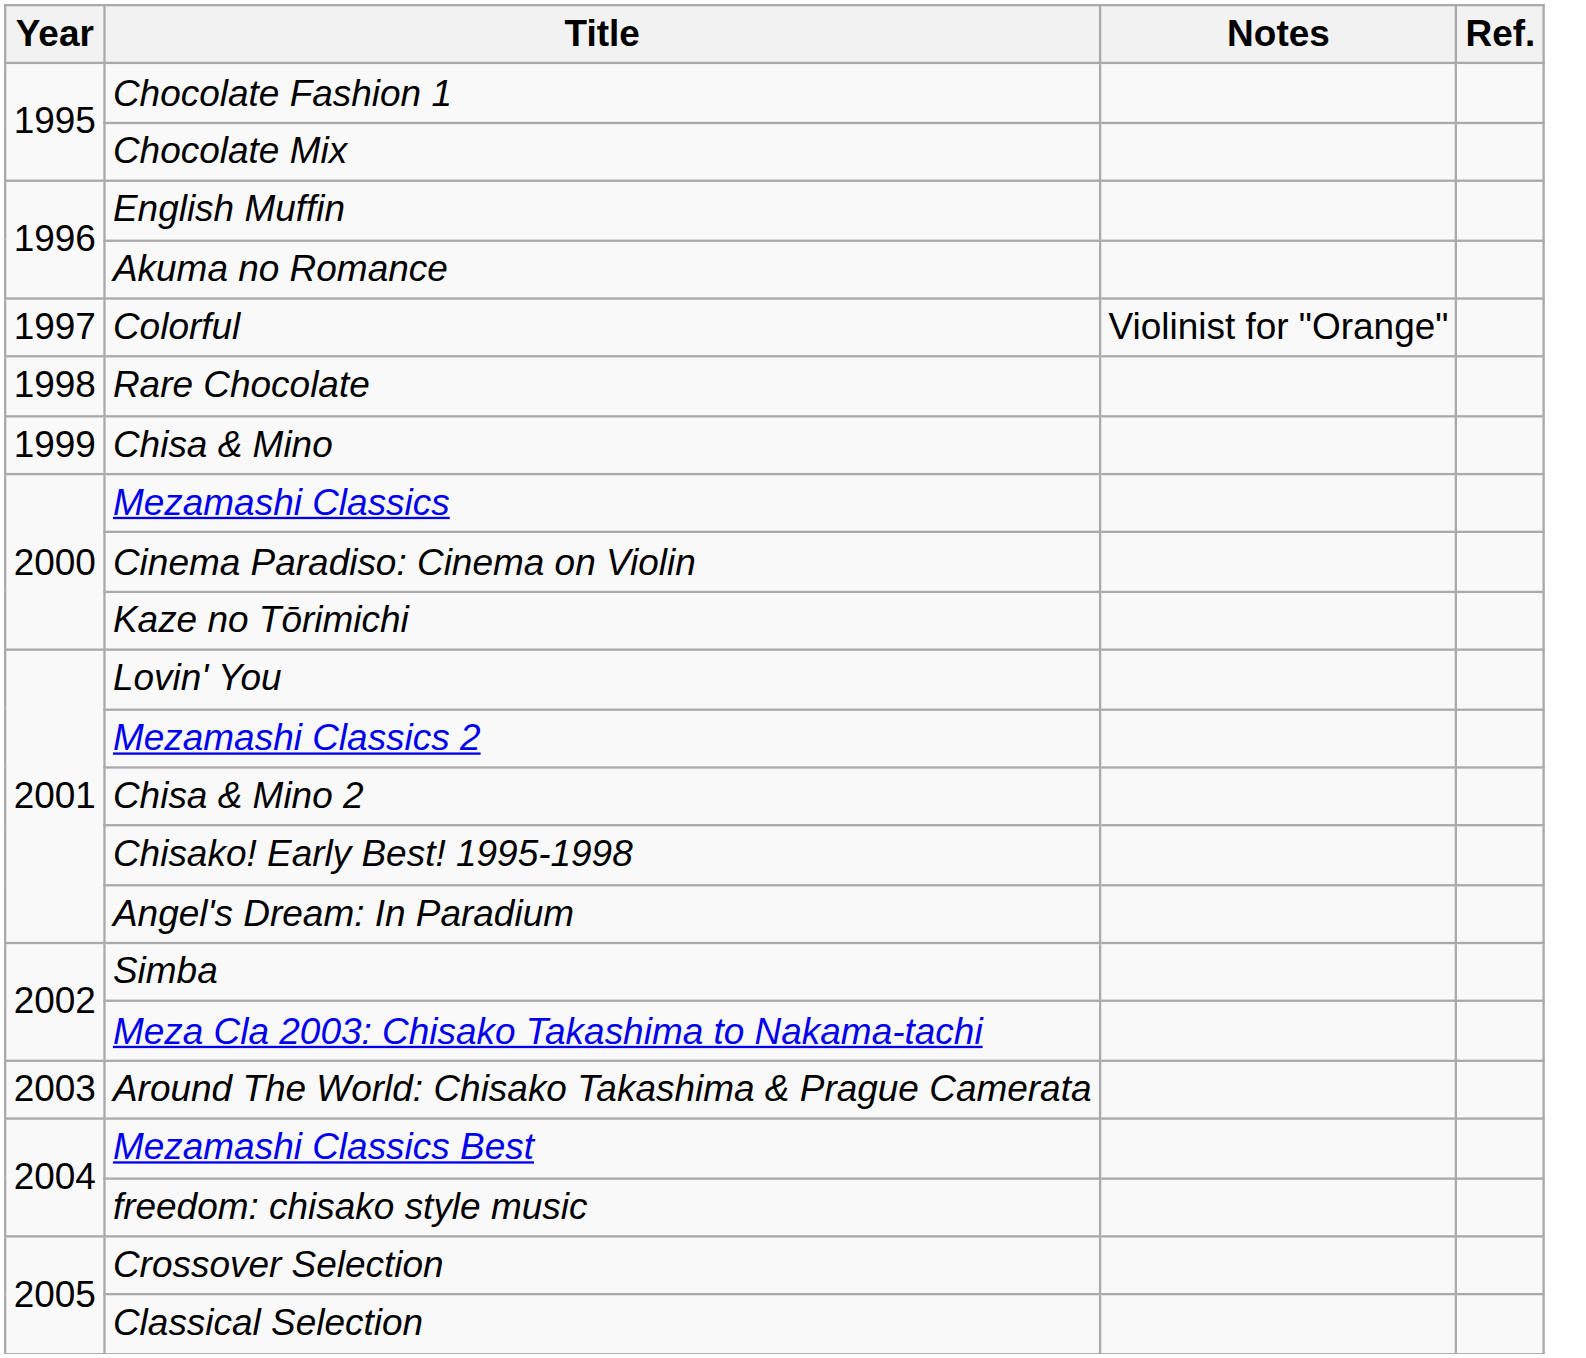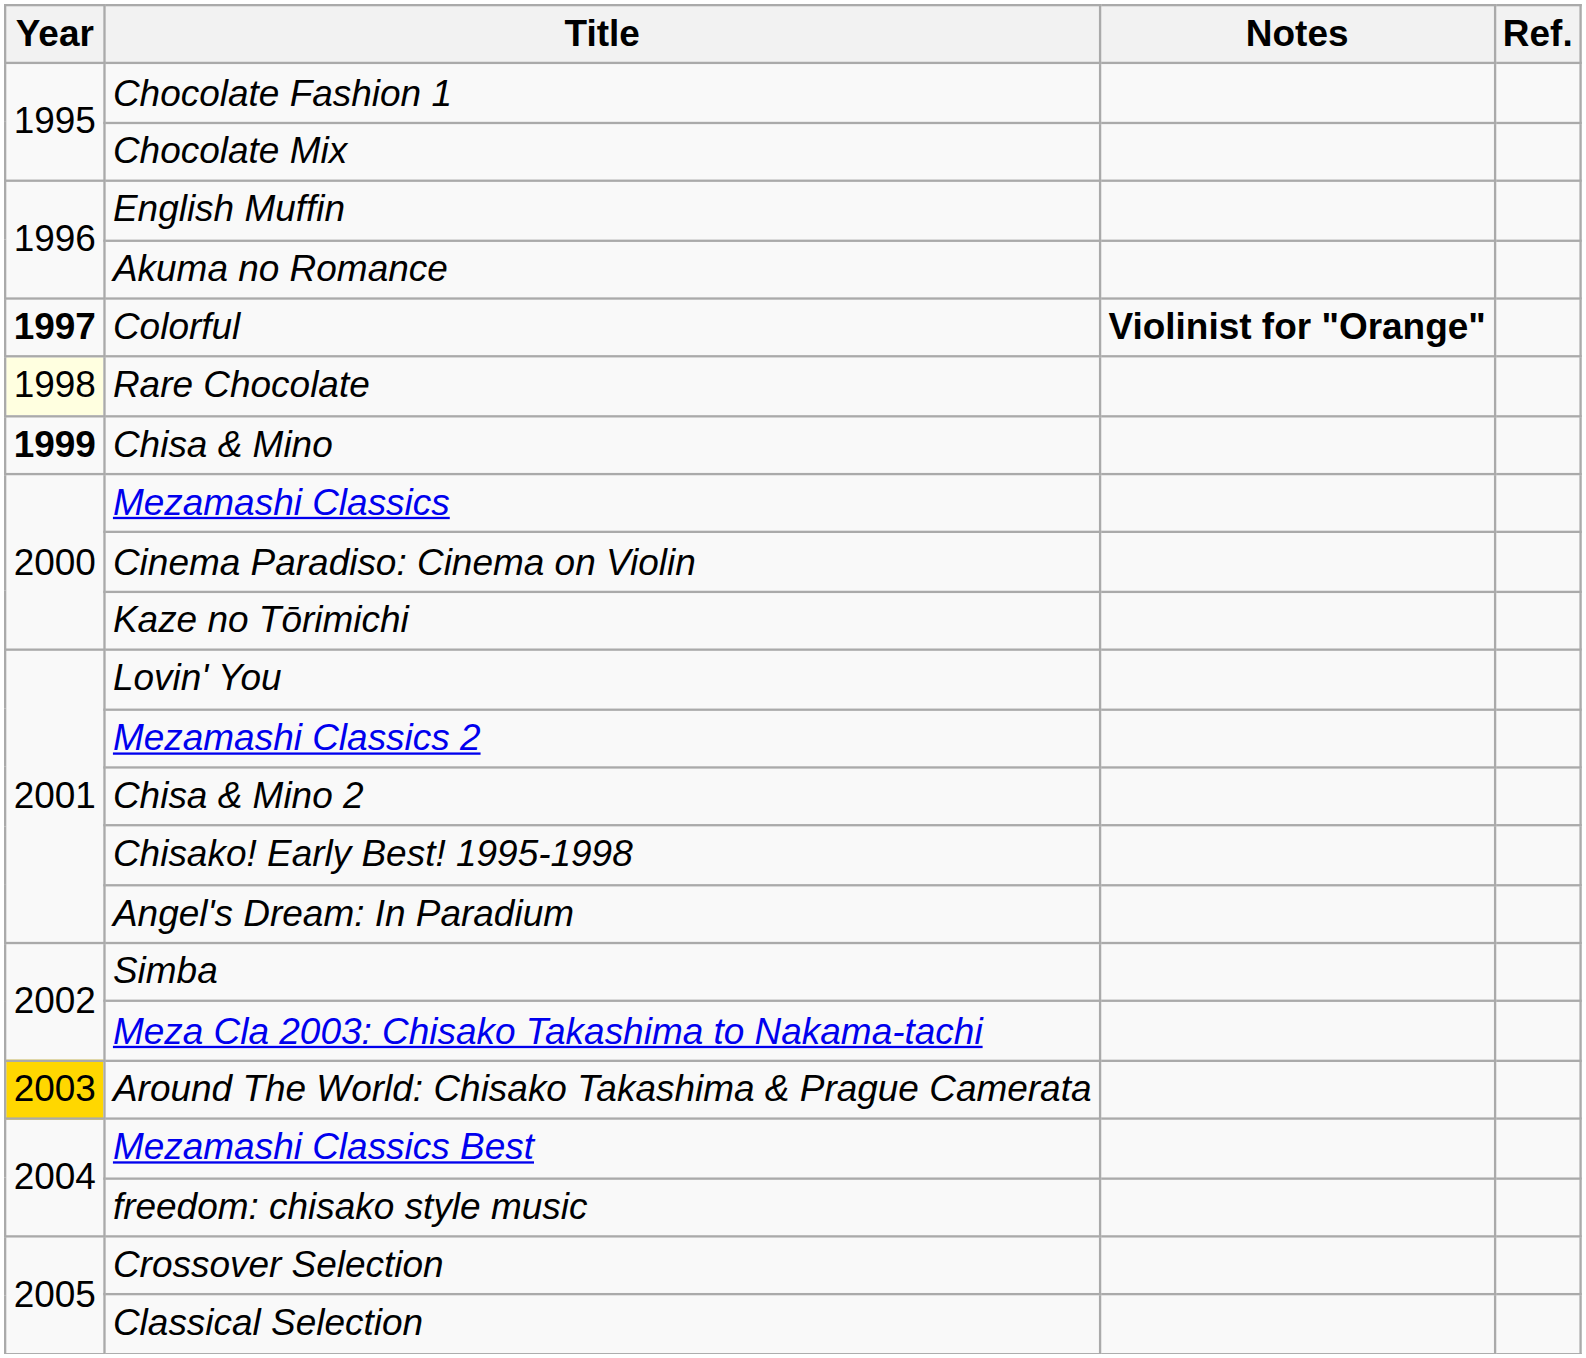Colorful | Year: normal -> bold
Colorful | Notes: normal -> bold
Rare Chocolate | Year: no background -> lightyellow background
Chisa & Mino | Year: normal -> bold
Around The World: Chisako Takashima & Prague Camerata | Year: no background -> gold background
